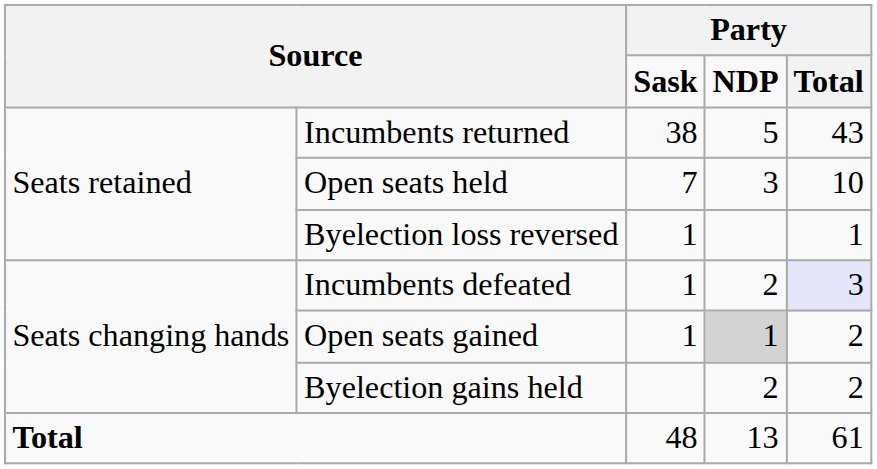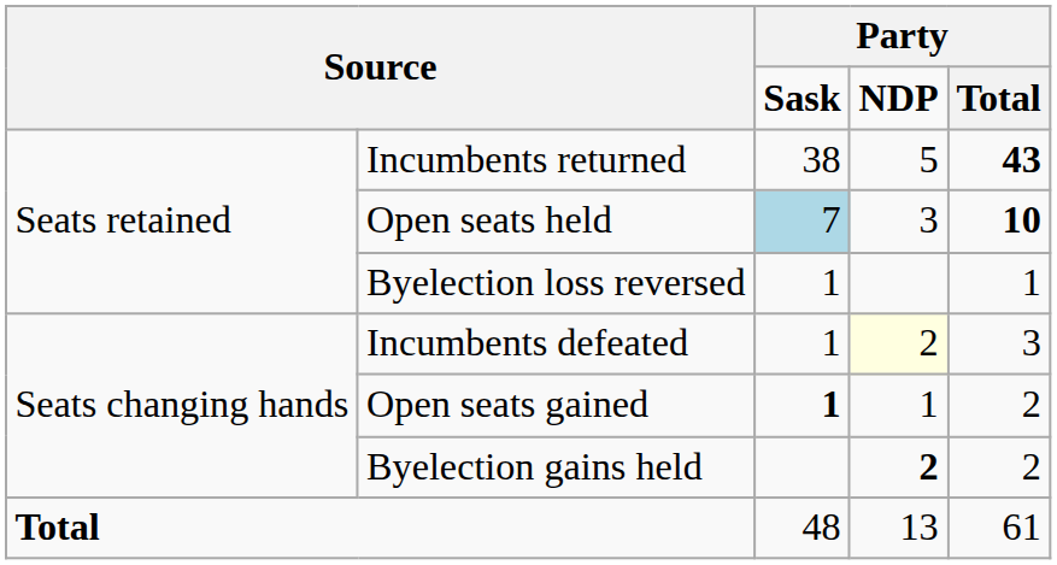Incumbents returned | column 5: normal -> bold
Open seats held | column 3: no background -> lightblue background
Open seats held | column 5: normal -> bold
Incumbents defeated | column 4: no background -> lightyellow background
Incumbents defeated | column 5: lavender background -> no background
Open seats gained | column 3: normal -> bold
Open seats gained | column 4: lightgrey background -> no background
Byelection gains held | column 4: normal -> bold
